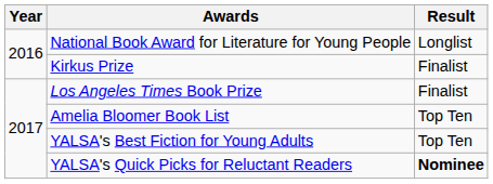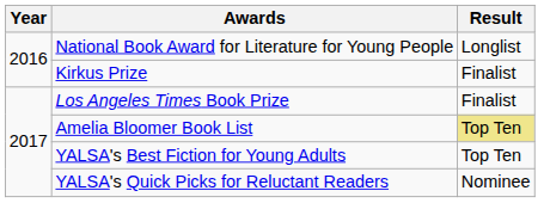Amelia Bloomer Book List | Result: no background -> khaki background
YALSA's Quick Picks for Reluctant Readers | Result: bold -> normal
